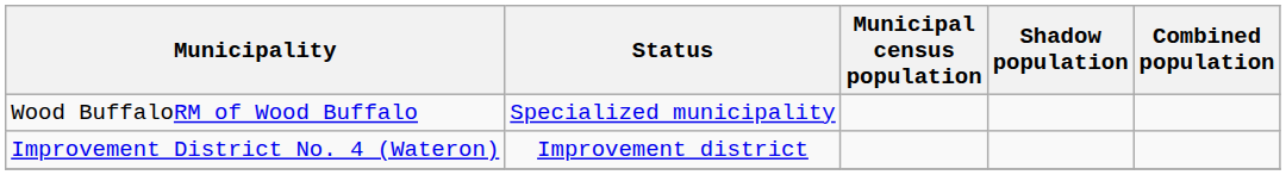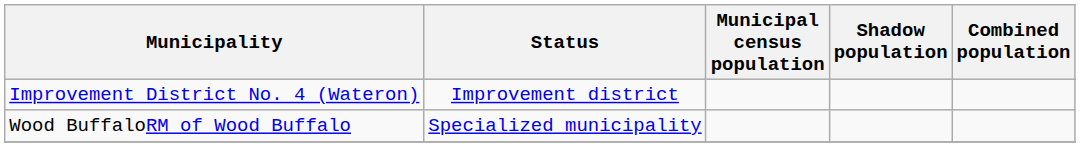rows swapped: Improvement District No. 4 (Wateron) <-> Wood BuffaloRM of Wood Buffalo
